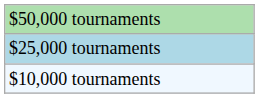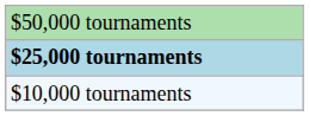row 2 | column 1: normal -> bold
